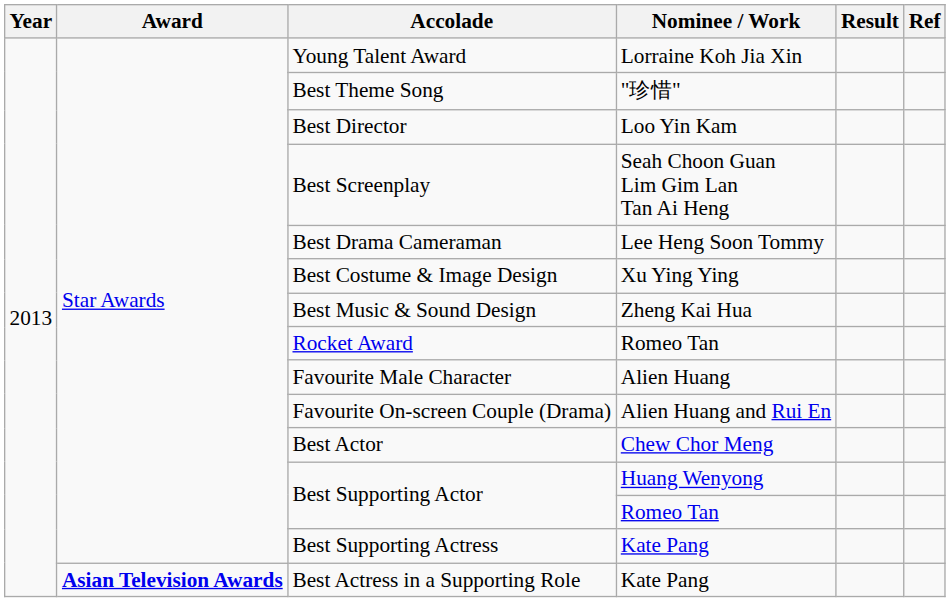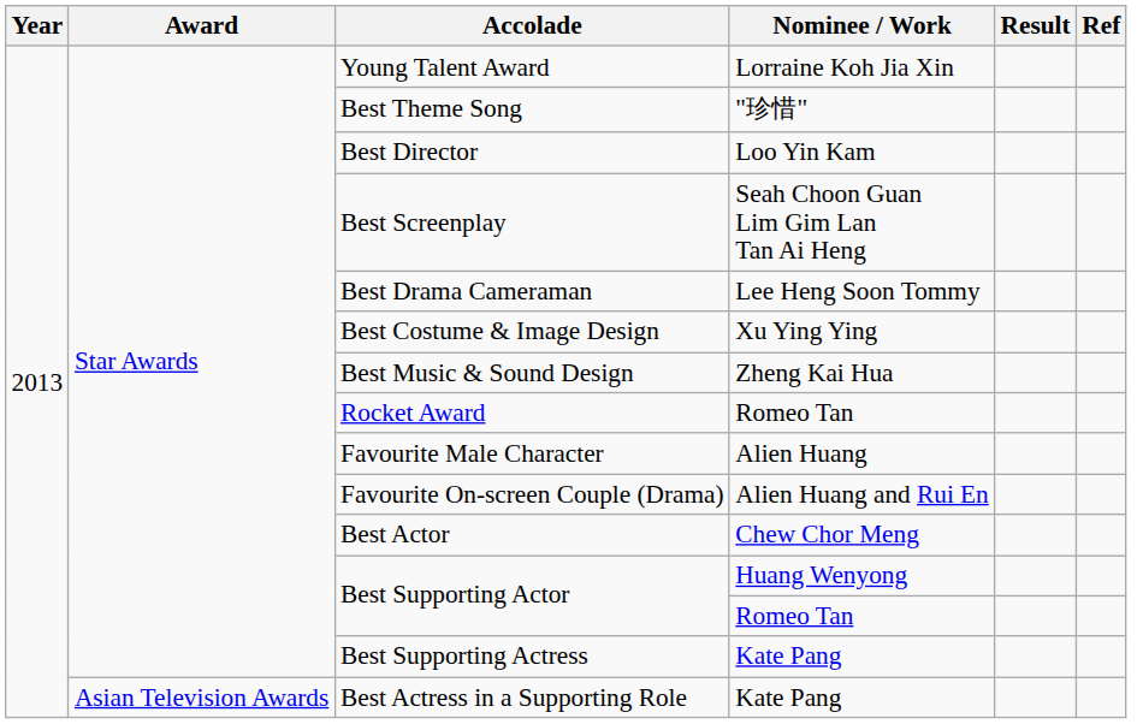Best Actress in a Supporting Role | Award: bold -> normal
